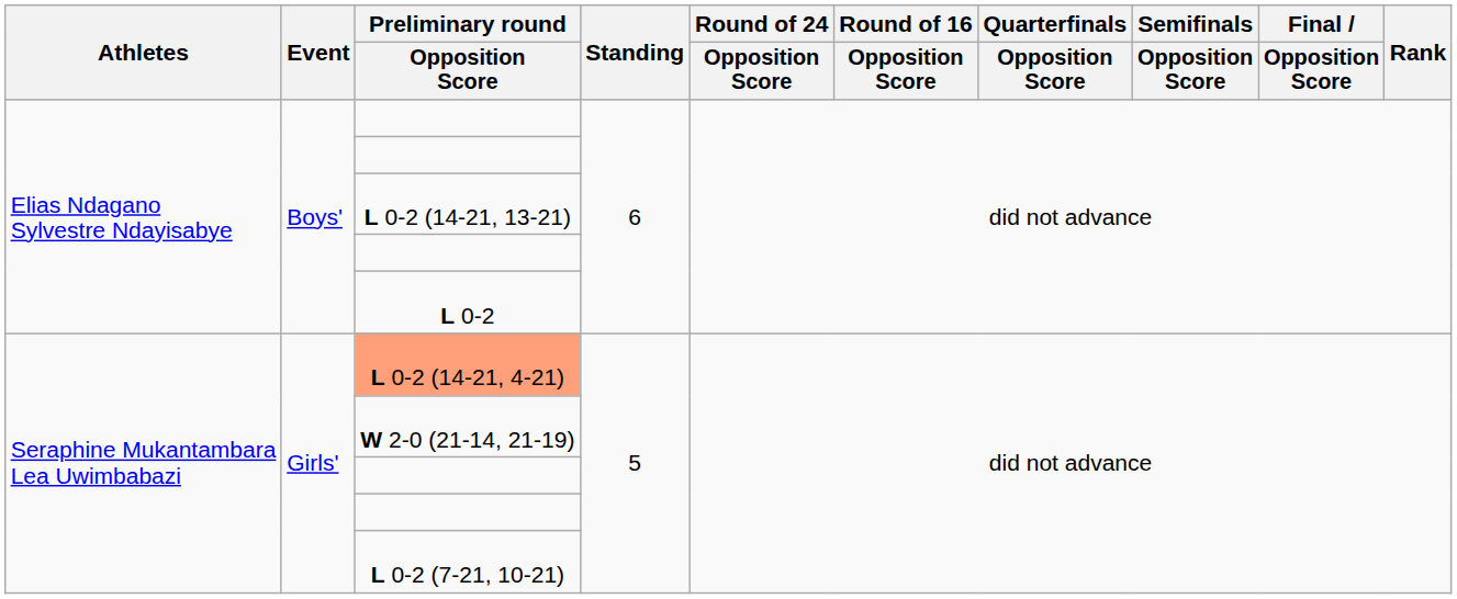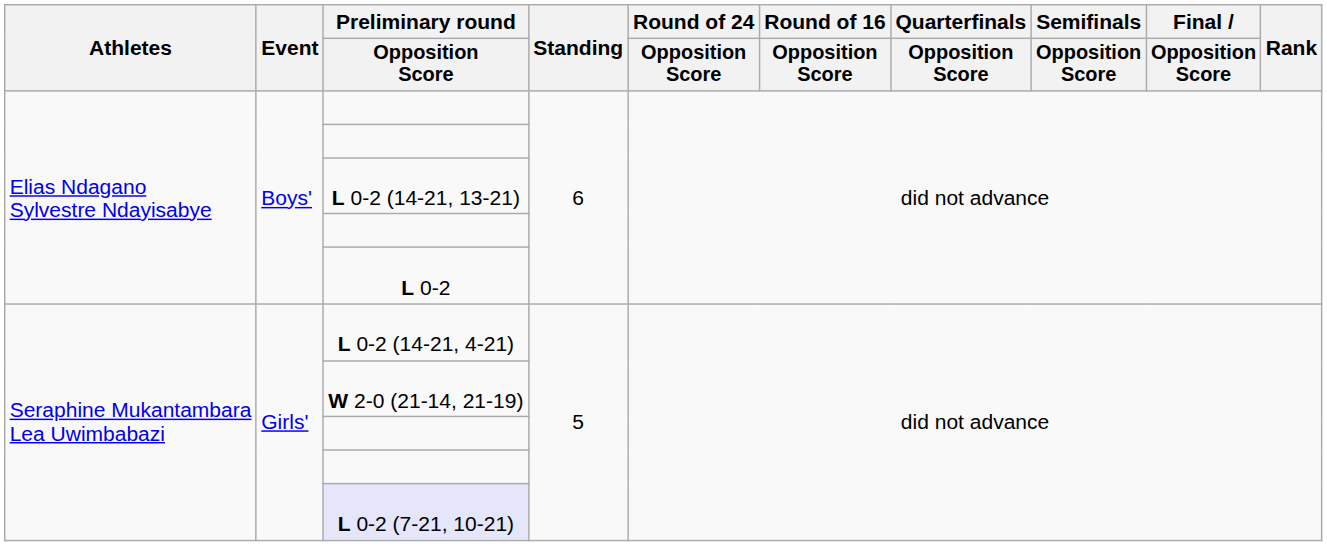L 0-2 (14-21, 4-21) | Preliminary round / Opposition Score: lightsalmon background -> no background
L 0-2 (7-21, 10-21) | Preliminary round / Opposition Score: no background -> lavender background
